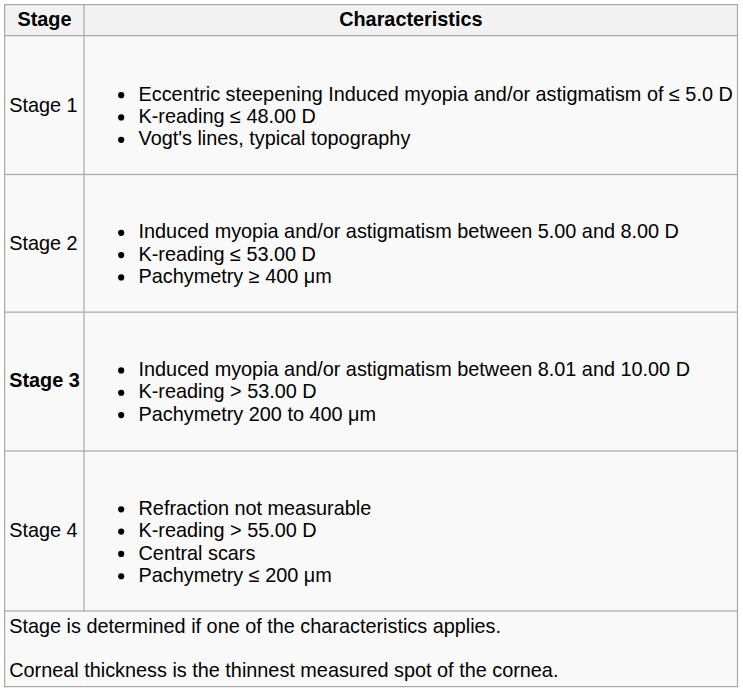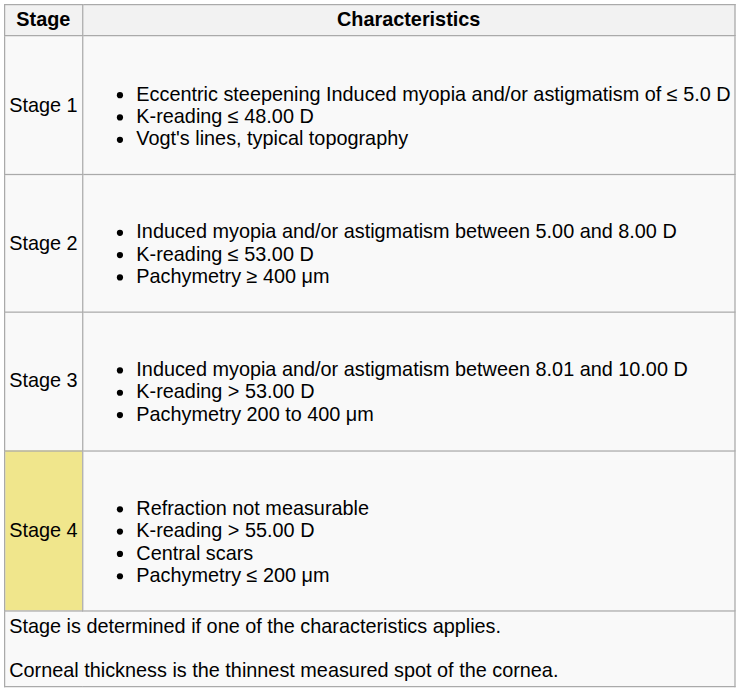Stage 3 | Stage: bold -> normal
Stage 4 | Stage: no background -> khaki background
